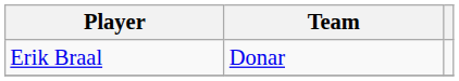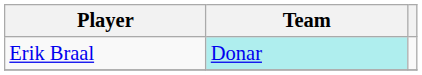Erik Braal | Team: no background -> paleturquoise background
